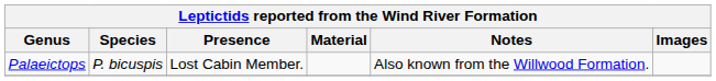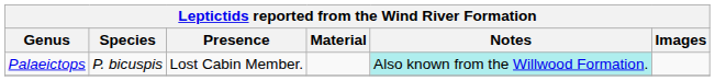Palaeictops | Notes: no background -> paleturquoise background
